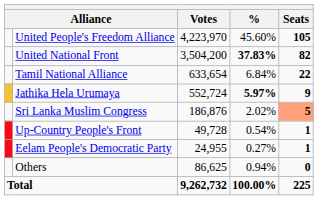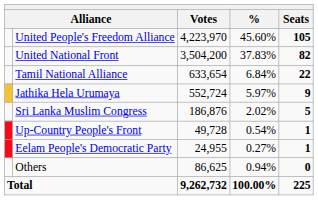United National Front | %: bold -> normal
Jathika Hela Urumaya | %: bold -> normal
Sri Lanka Muslim Congress | Seats: lightsalmon background -> no background
